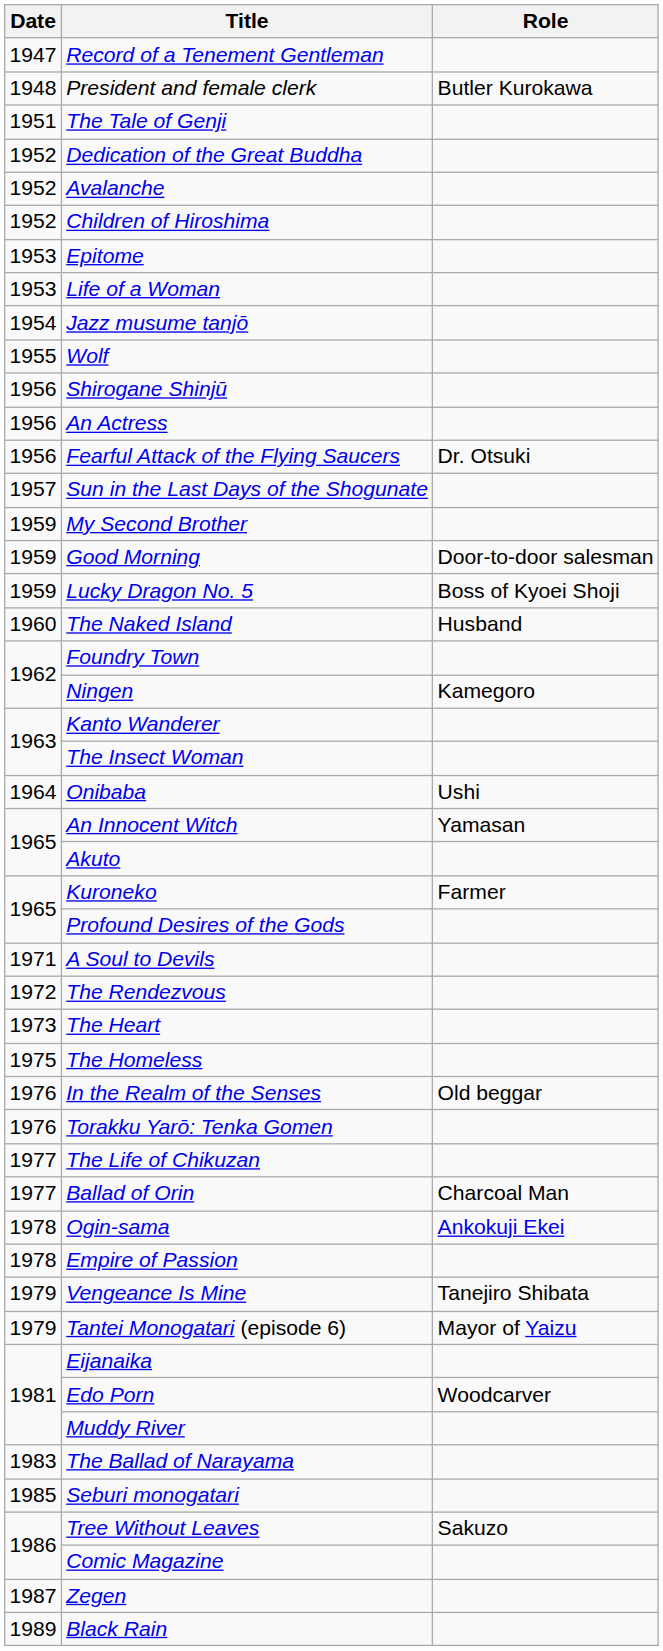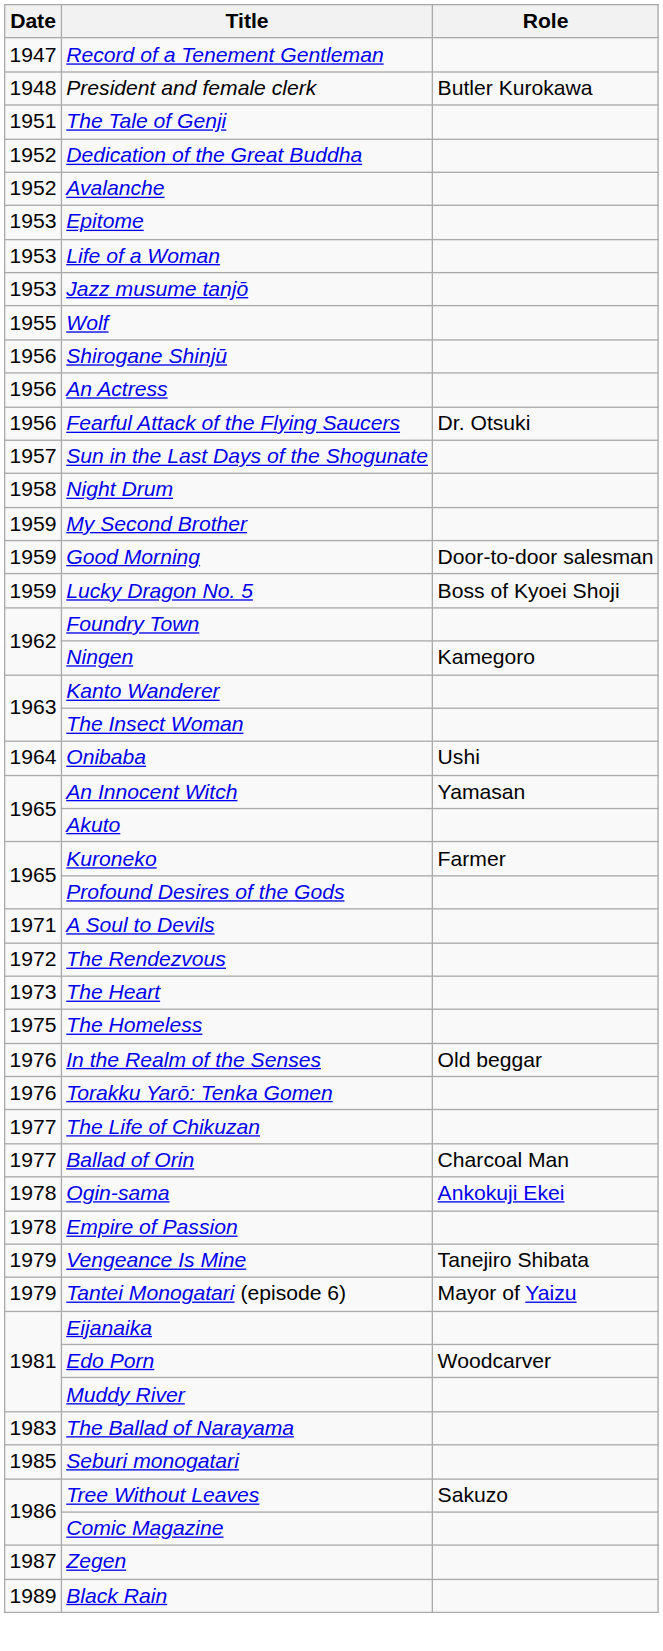- row: 1952 | Children of Hiroshima
Jazz musume tanjō | Date: 1954 -> 1953
+ row: 1958 | Night Drum
- row: 1960 | The Naked Island | Husband
